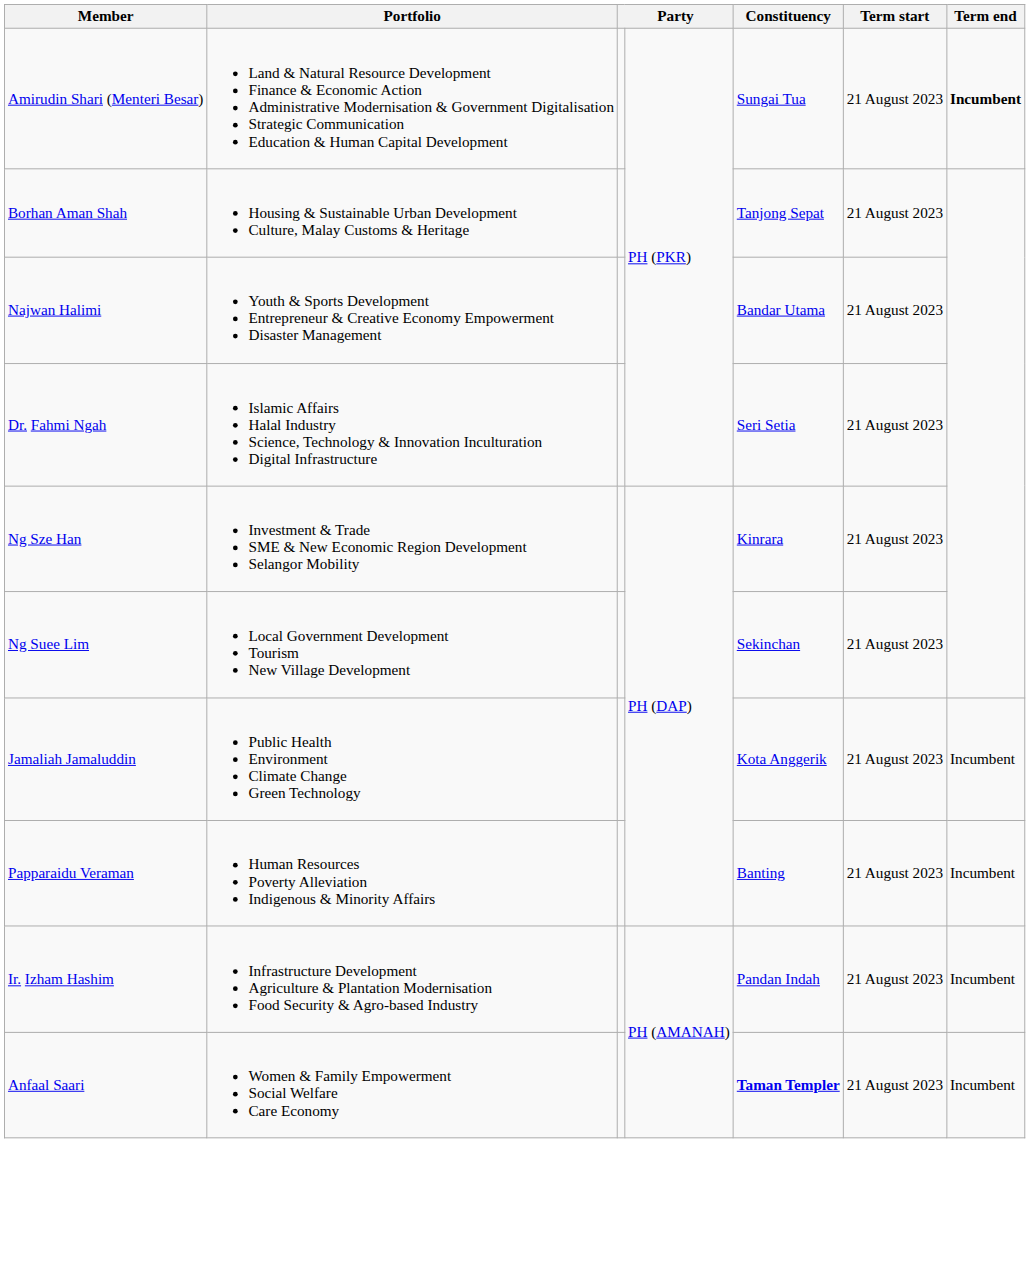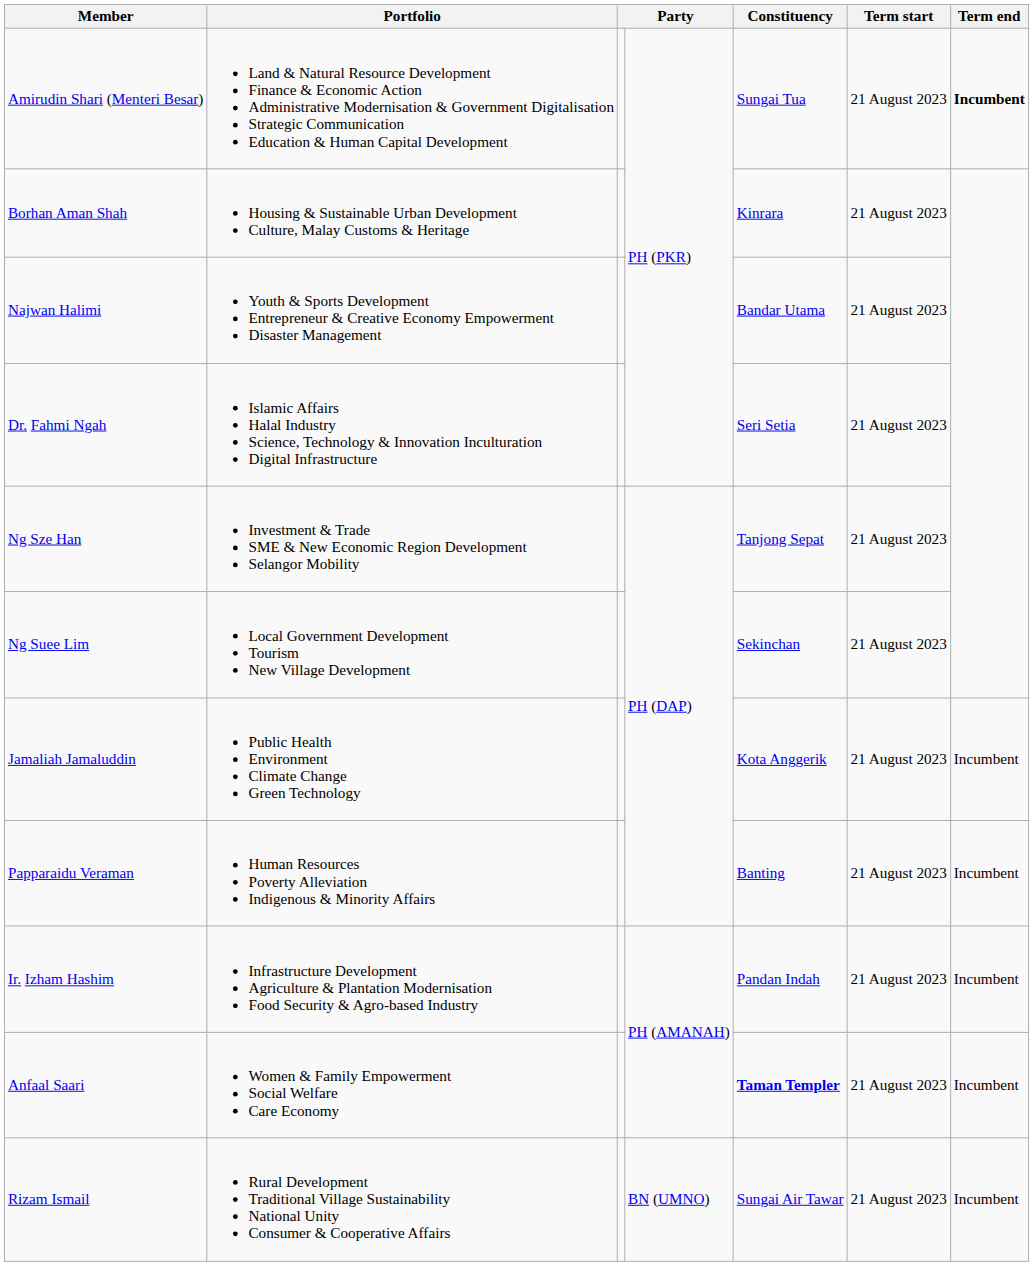Borhan Aman Shah | Constituency: Tanjong Sepat -> Kinrara
Ng Sze Han | Constituency: Kinrara -> Tanjong Sepat
+ row: Rizam Ismail | Rural Development Traditional Village Sustainability National Unity Consumer & Cooperative Affairs | BN (UMNO) | Sungai Air Tawar | 21 August 2023 | Incumbent
